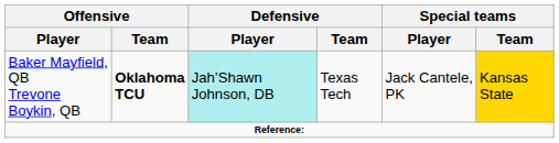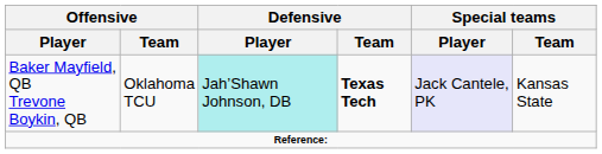Baker Mayfield, QB Trevone Boykin, QB | Offensive / Team: bold -> normal
Baker Mayfield, QB Trevone Boykin, QB | Defensive / Team: normal -> bold
Baker Mayfield, QB Trevone Boykin, QB | Special teams / Player: no background -> lavender background
Baker Mayfield, QB Trevone Boykin, QB | Special teams / Team: gold background -> no background
